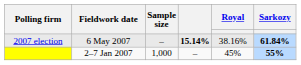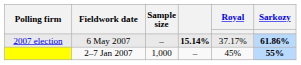2007 election | Royal: 38.16% -> 37.17%
2007 election | Sarkozy: 61.84% -> 61.86%
